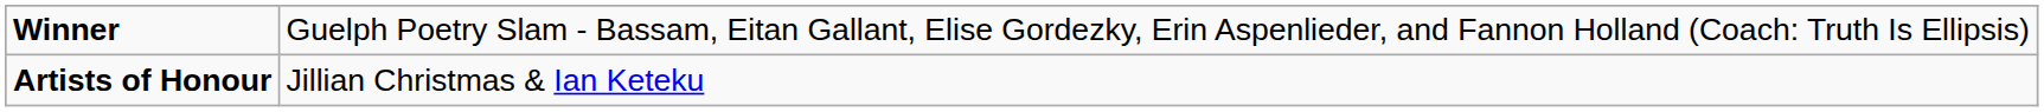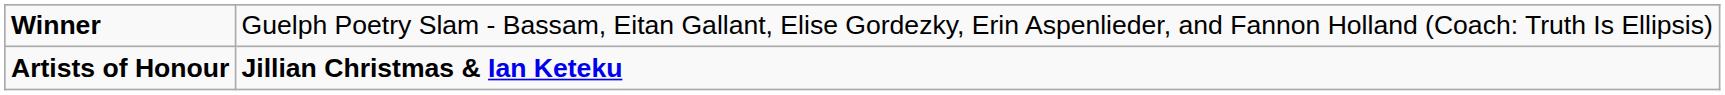Artists of Honour | column 2: normal -> bold
